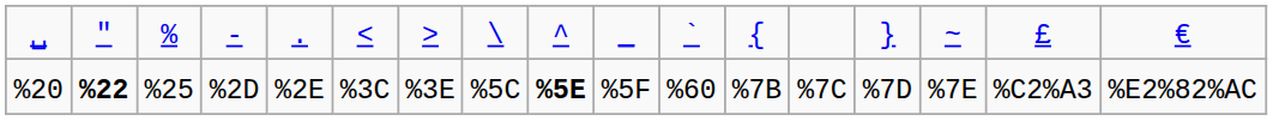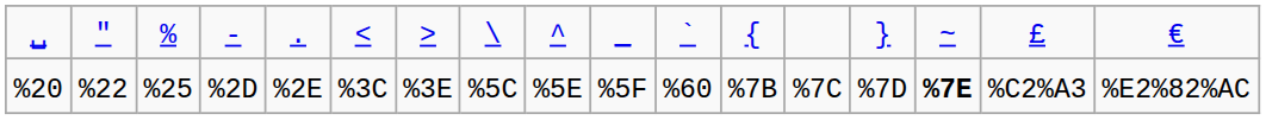%20 | column 2: bold -> normal
%20 | column 9: bold -> normal
%20 | column 15: normal -> bold
